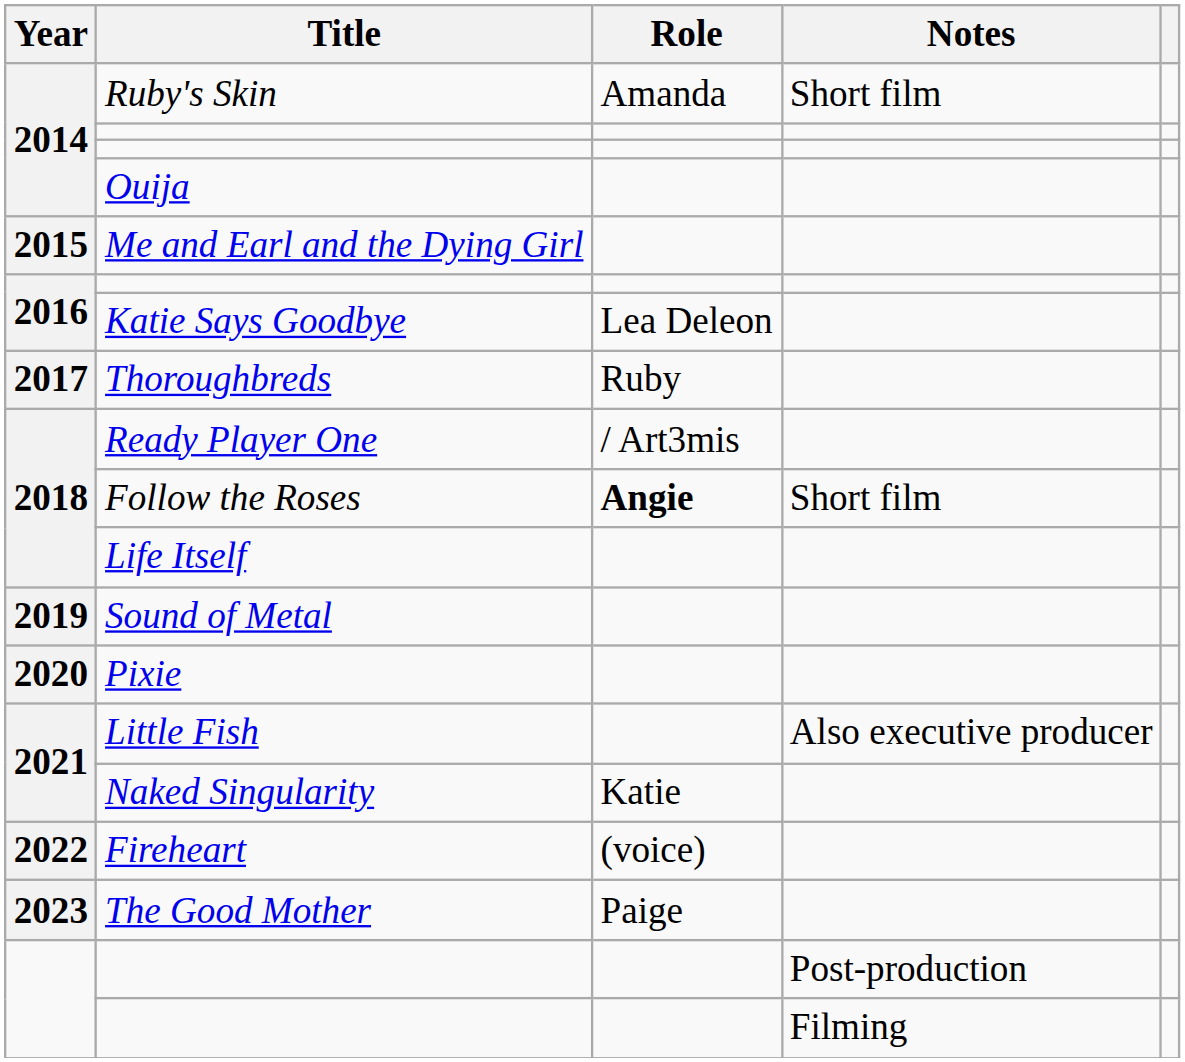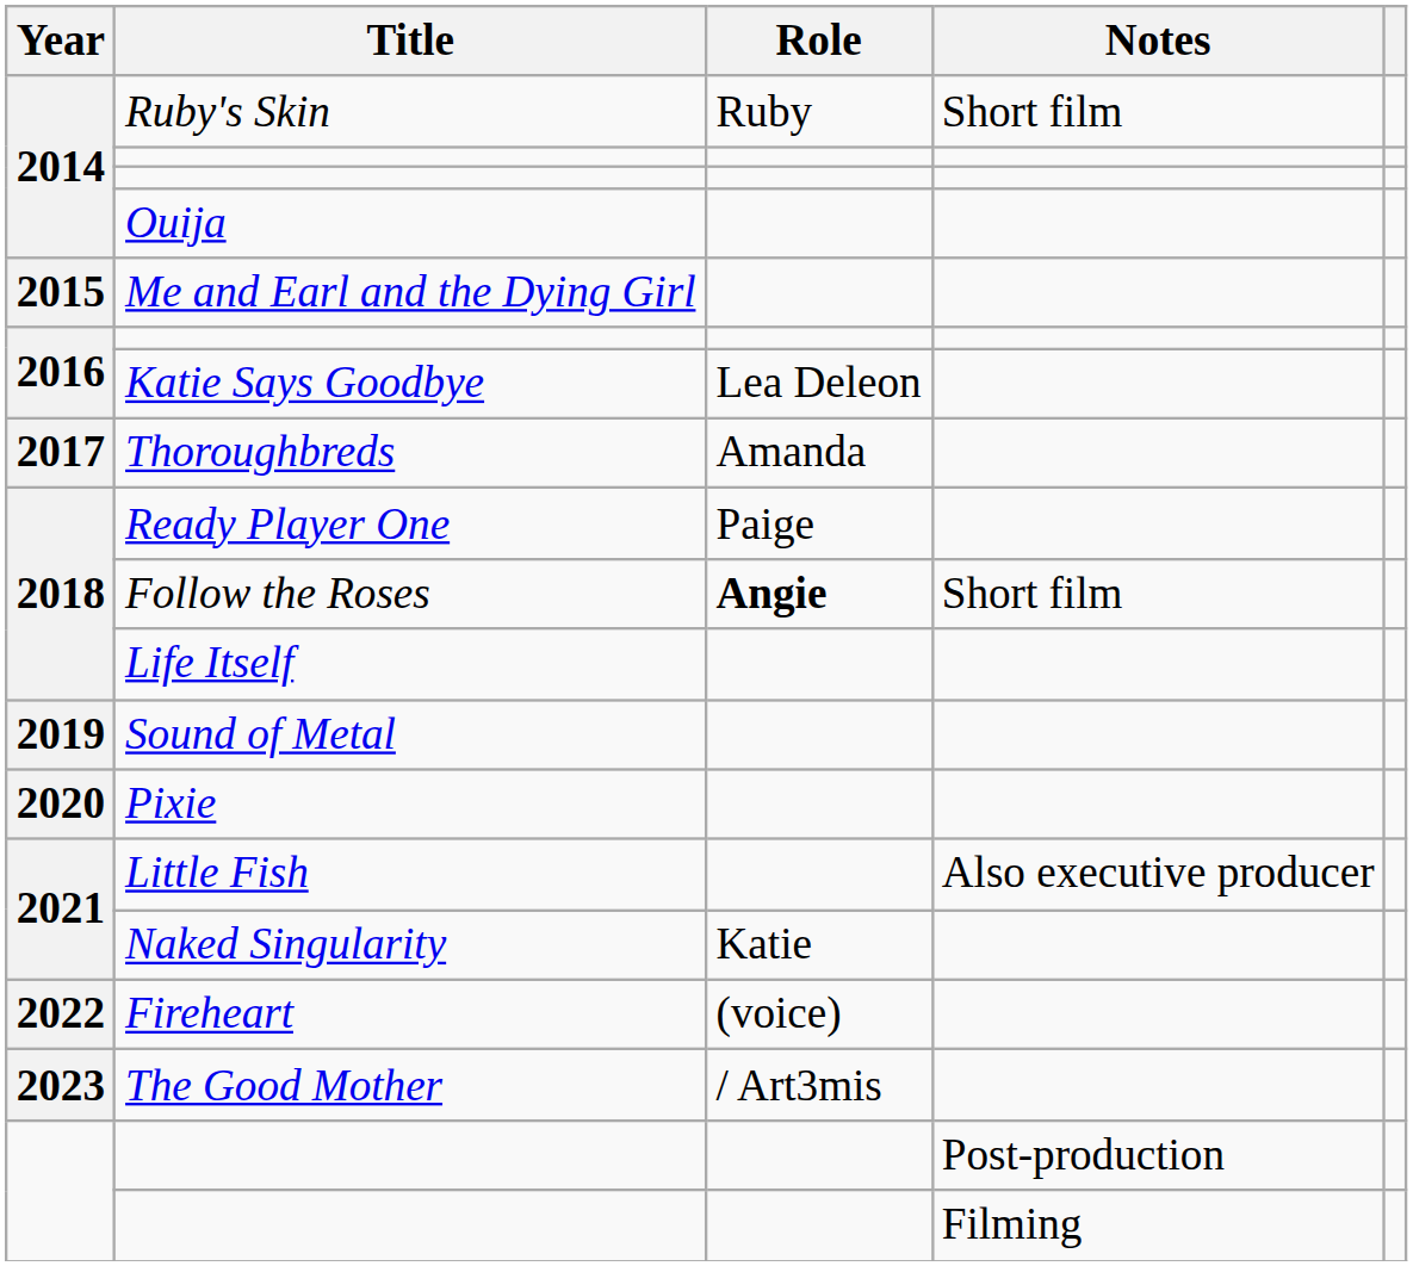Ruby's Skin | Role: Amanda -> Ruby
Thoroughbreds | Role: Ruby -> Amanda
Ready Player One | Role: / Art3mis -> Paige
The Good Mother | Role: Paige -> / Art3mis
